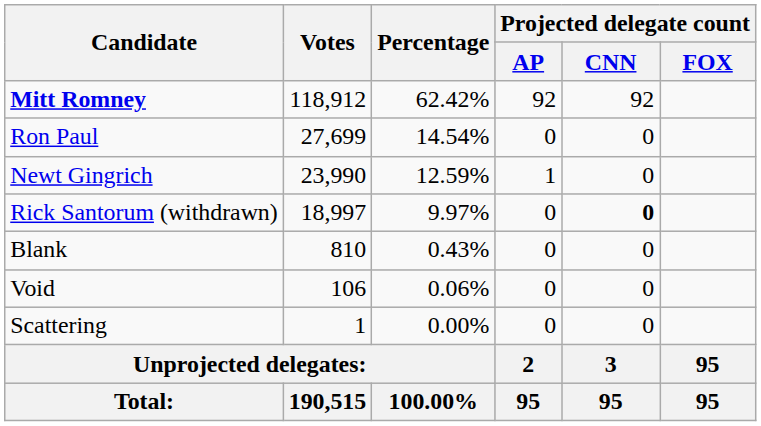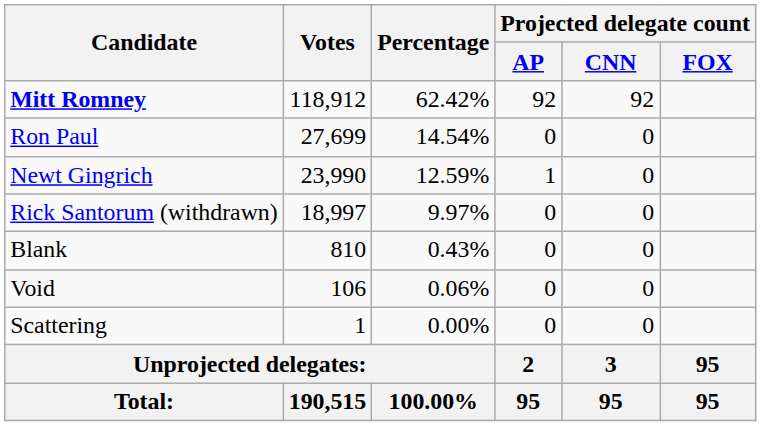Rick Santorum (withdrawn) | Projected delegate count / CNN: bold -> normal
